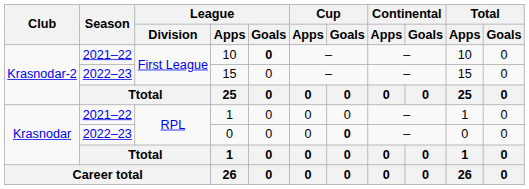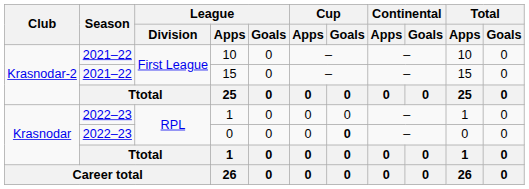row 3 | League / Goals: bold -> normal
row 4 | Season: 2022–23 -> 2021–22
row 6 | Season: 2021–22 -> 2022–23
